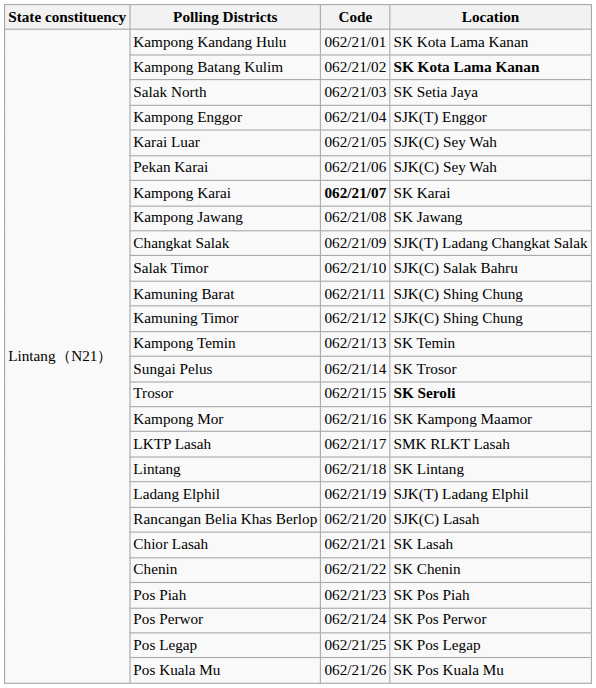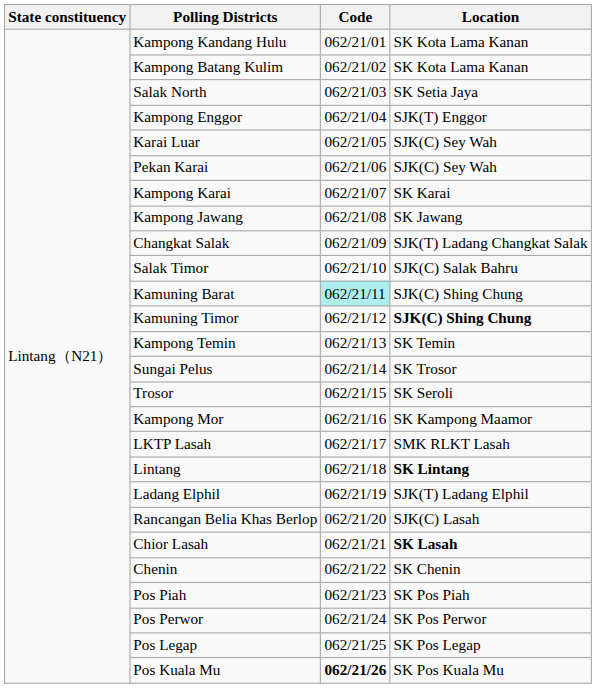Kampong Batang Kulim | Location: bold -> normal
Kampong Karai | Code: bold -> normal
Kamuning Barat | Code: no background -> paleturquoise background
Kamuning Timor | Location: normal -> bold
Trosor | Location: bold -> normal
Lintang | Location: normal -> bold
Chior Lasah | Location: normal -> bold
Pos Kuala Mu | Code: normal -> bold
